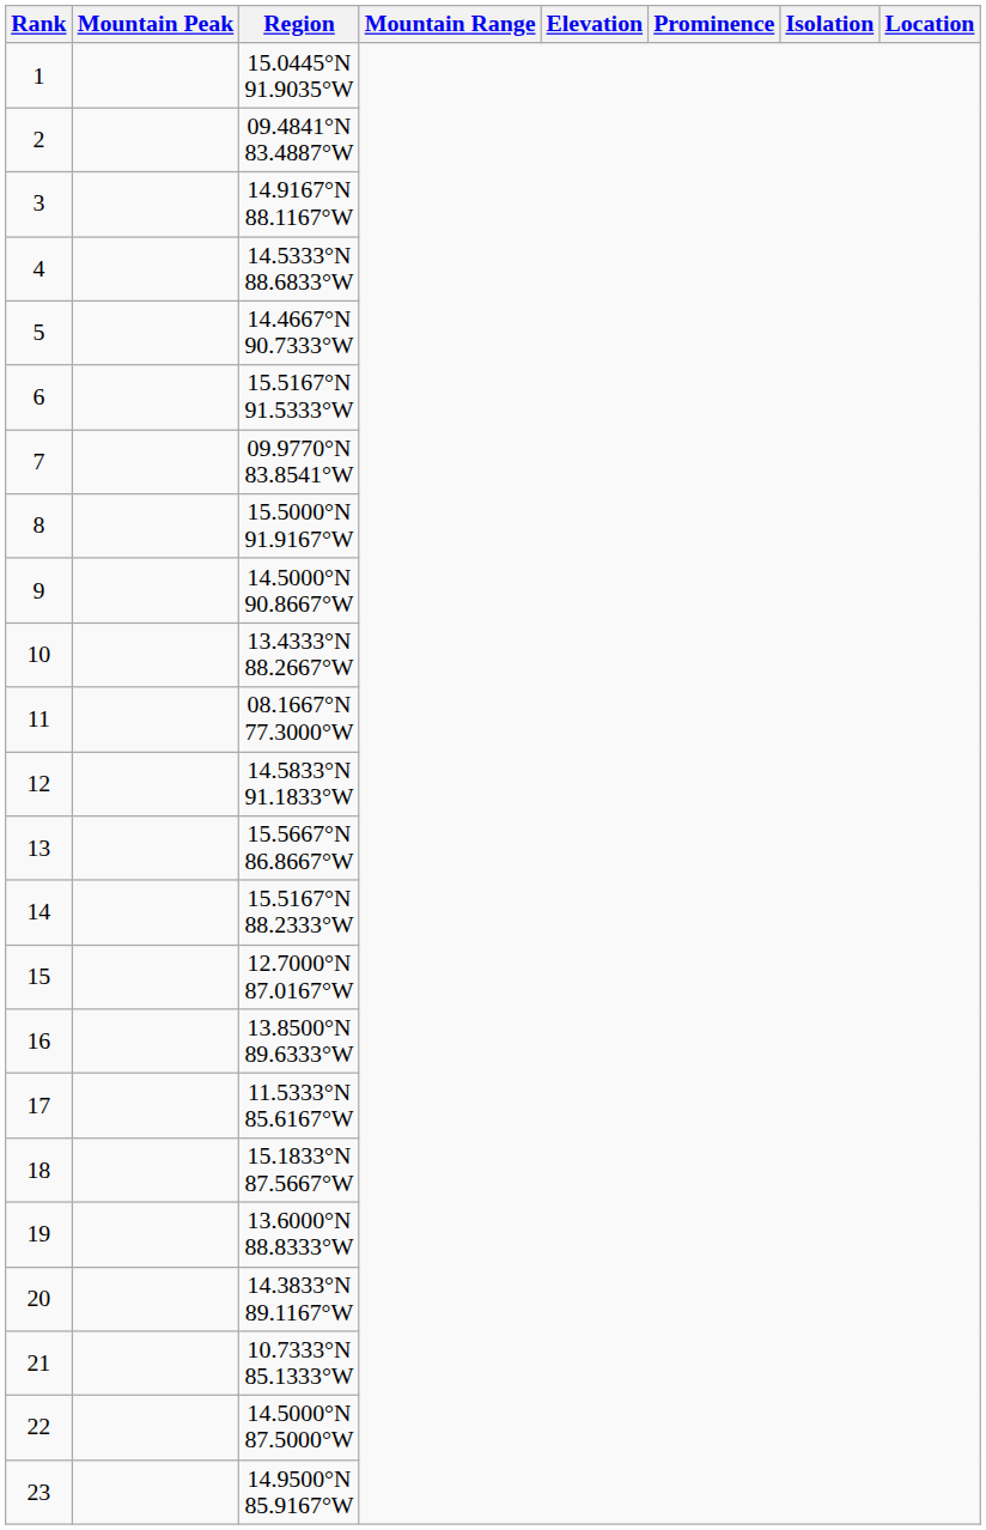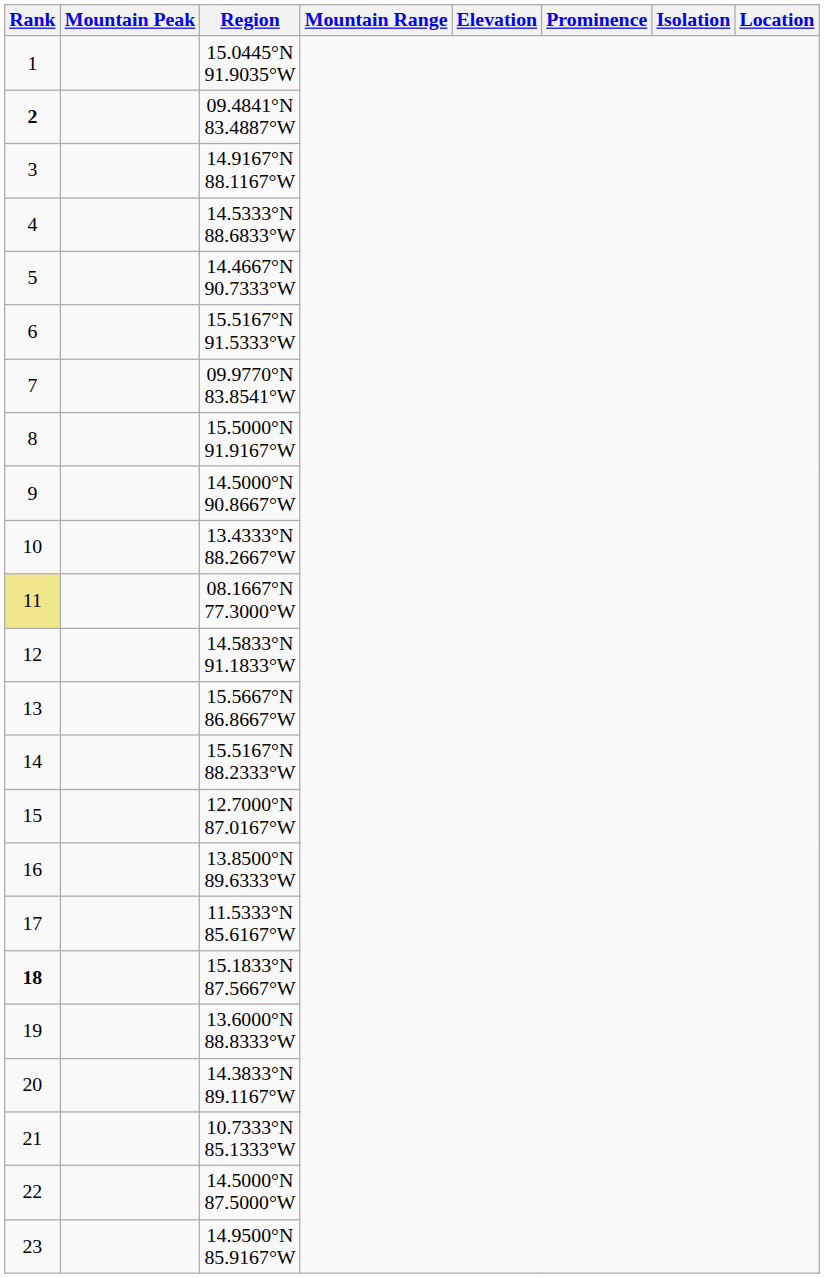09.4841°N 83.4887°W | Rank: normal -> bold
08.1667°N 77.3000°W | Rank: no background -> khaki background
15.1833°N 87.5667°W | Rank: normal -> bold
